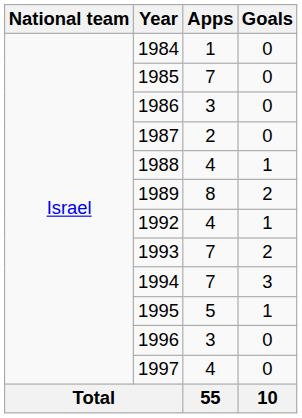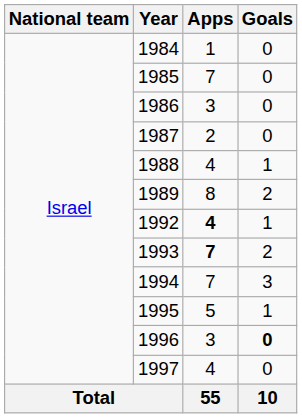1992 | Apps: normal -> bold
1993 | Apps: normal -> bold
1996 | Goals: normal -> bold
